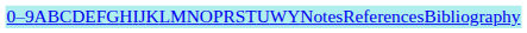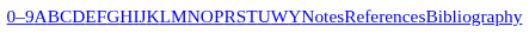row 1 | column 1: paleturquoise background -> no background
